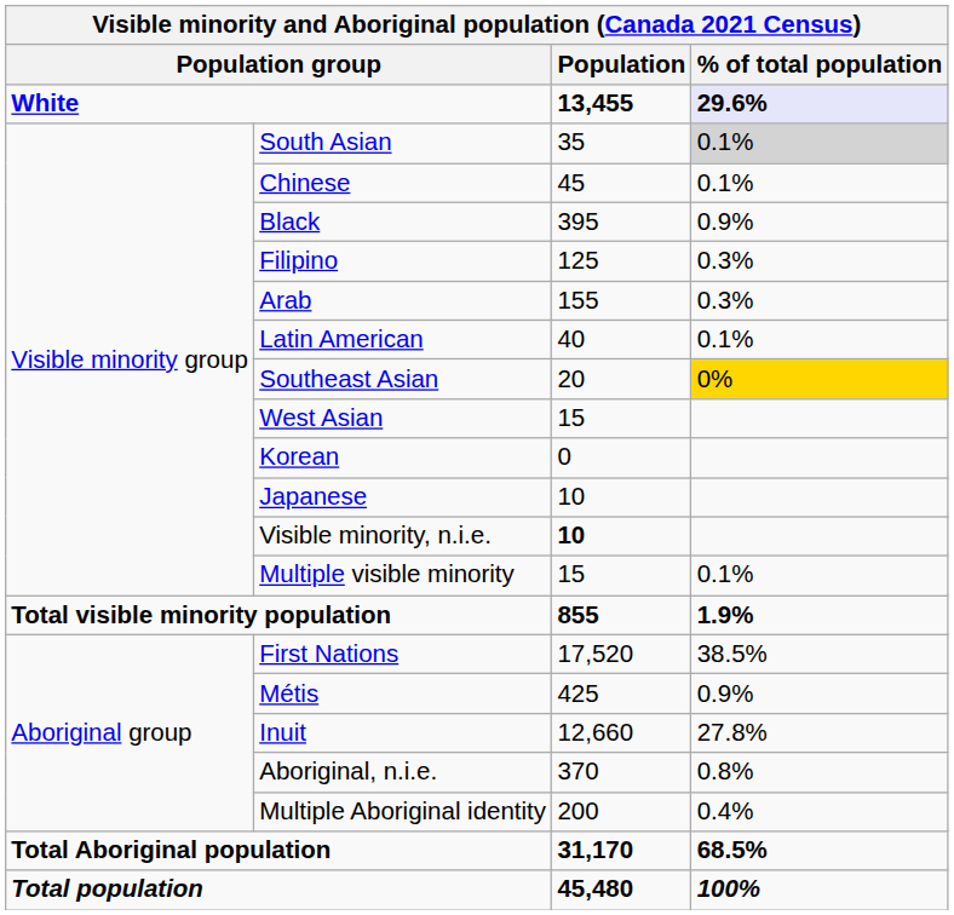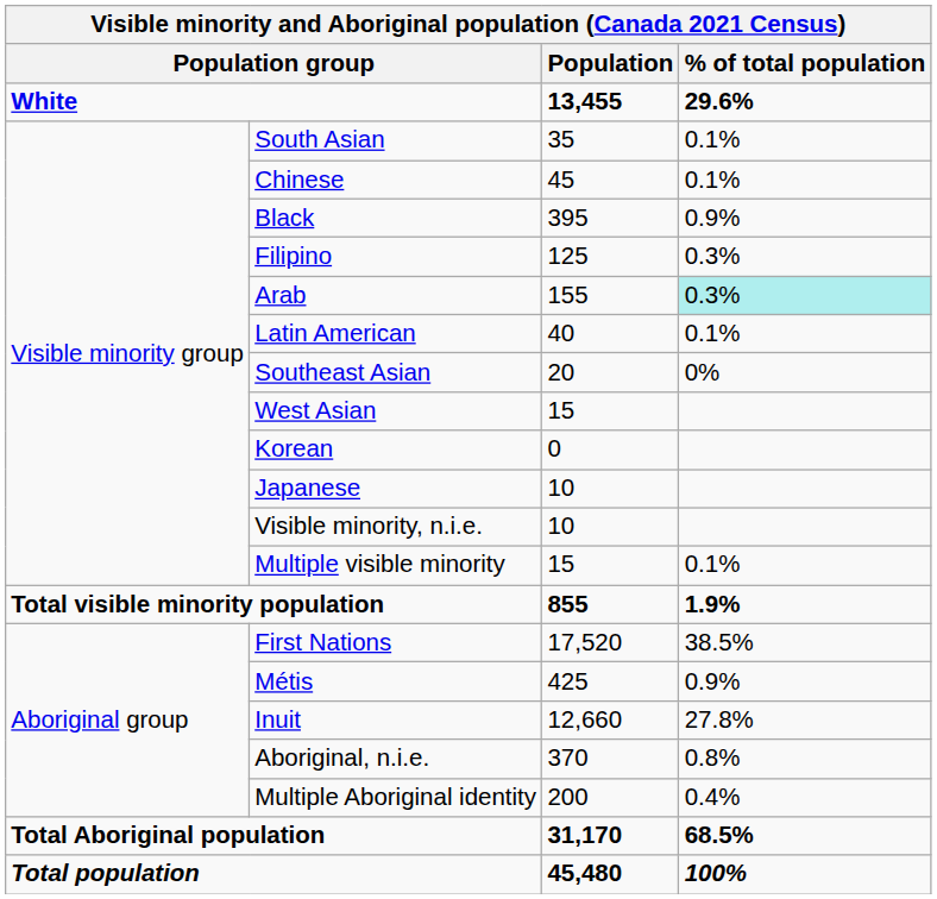White | % of total population: lavender background -> no background
South Asian | % of total population: lightgrey background -> no background
Arab | % of total population: no background -> paleturquoise background
Southeast Asian | % of total population: gold background -> no background
Visible minority, n.i.e. | Population: bold -> normal
